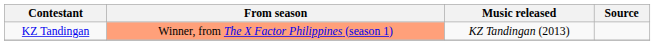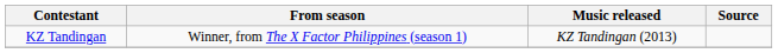KZ Tandingan | From season: lightsalmon background -> no background
